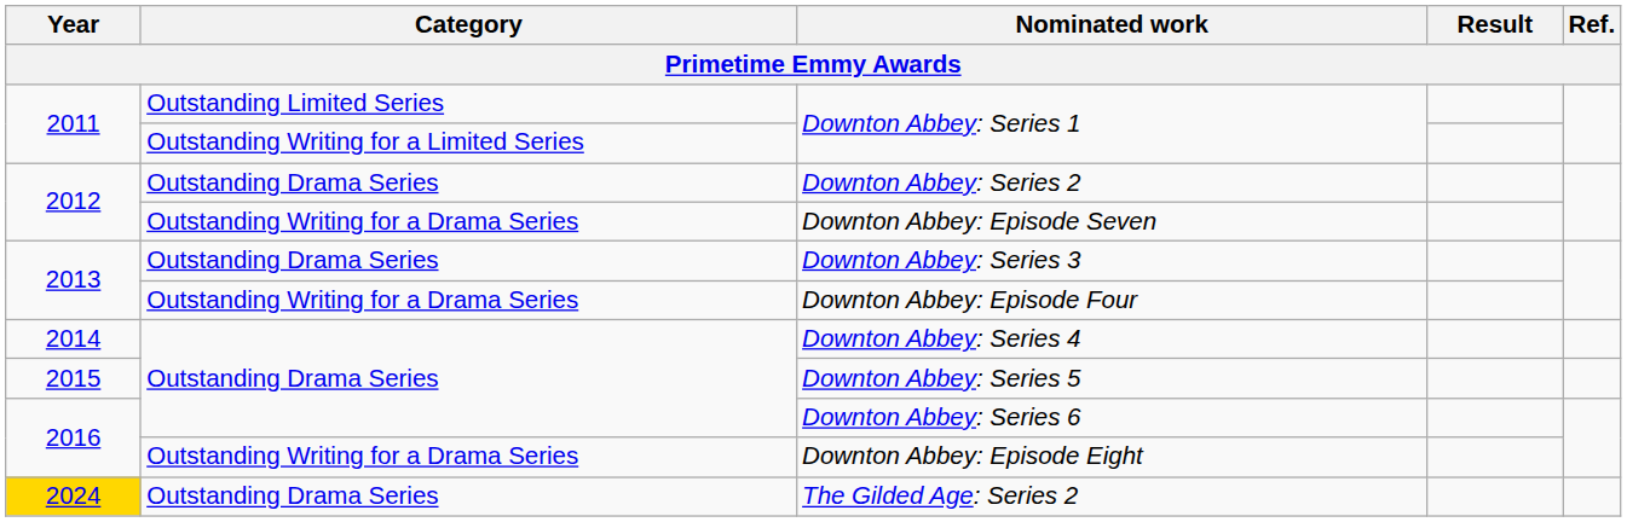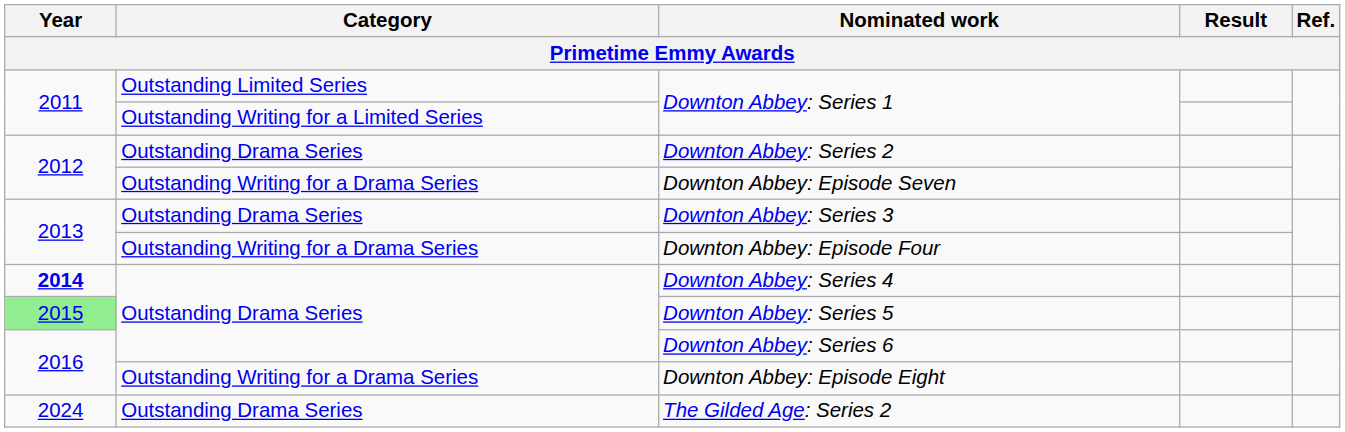Downton Abbey: Series 4 | Year: normal -> bold
Downton Abbey: Series 5 | Year: no background -> lightgreen background
The Gilded Age: Series 2 | Year: gold background -> no background
